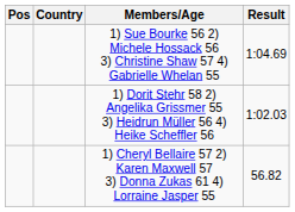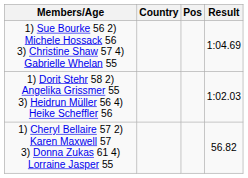columns swapped: Pos <-> Members/Age
